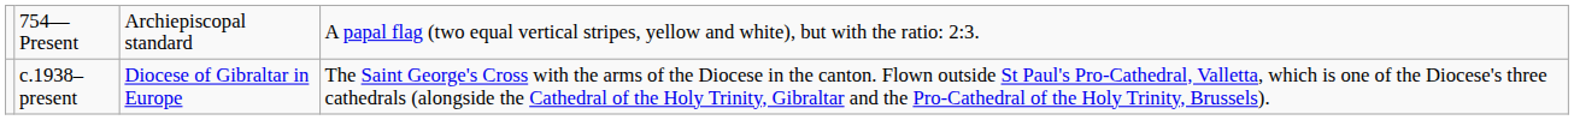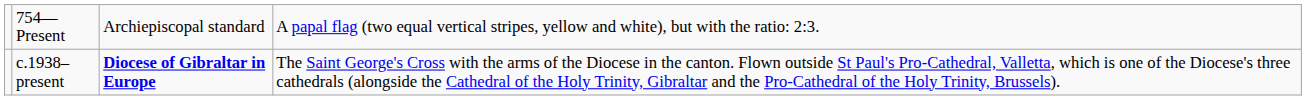c.1938–present | column 3: normal -> bold
